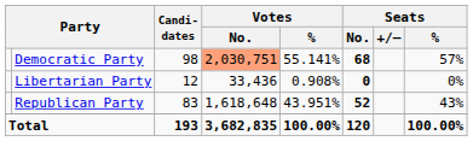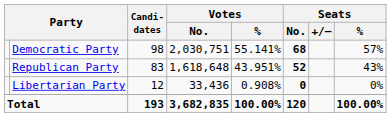Democratic Party | Votes / No.: lightsalmon background -> no background
rows swapped: Republican Party <-> Libertarian Party
